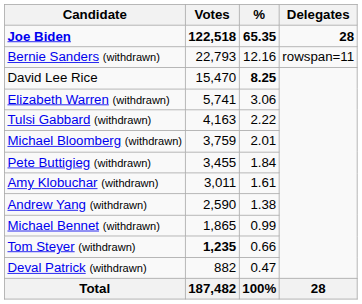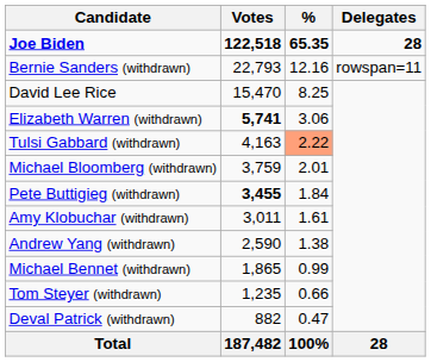David Lee Rice | %: bold -> normal
Elizabeth Warren (withdrawn) | Votes: normal -> bold
Tulsi Gabbard (withdrawn) | %: no background -> lightsalmon background
Pete Buttigieg (withdrawn) | Votes: normal -> bold
Tom Steyer (withdrawn) | Votes: bold -> normal
